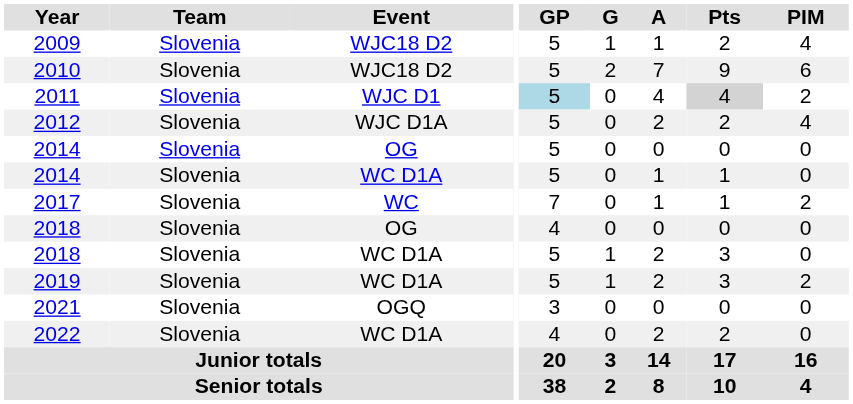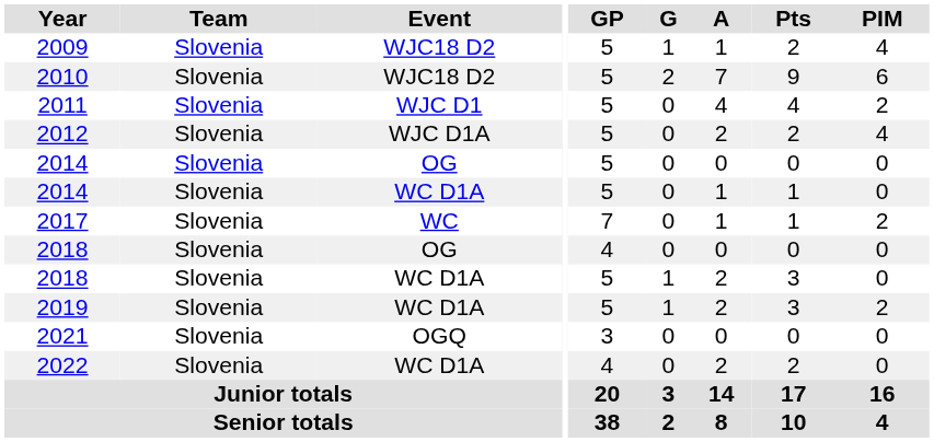2011 | GP: lightblue background -> no background
2011 | Pts: lightgrey background -> no background
